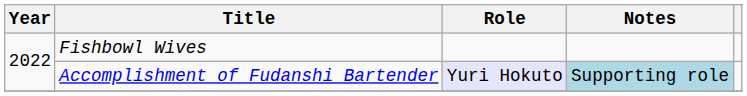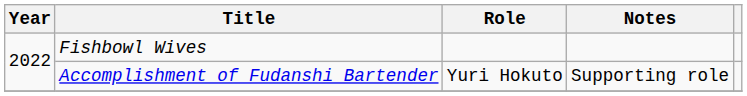Accomplishment of Fudanshi Bartender | Role: lavender background -> no background
Accomplishment of Fudanshi Bartender | Notes: lightblue background -> no background
